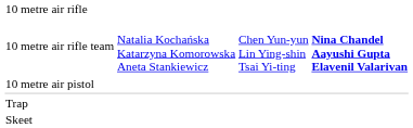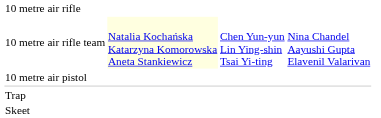10 metre air rifle team | column 2: no background -> lightyellow background
10 metre air rifle team | column 4: bold -> normal
